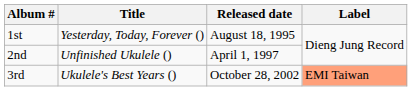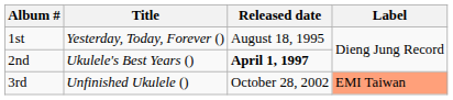2nd | Title: Unfinished Ukulele () -> Ukulele's Best Years ()
2nd | Released date: normal -> bold
3rd | Title: Ukulele's Best Years () -> Unfinished Ukulele ()
